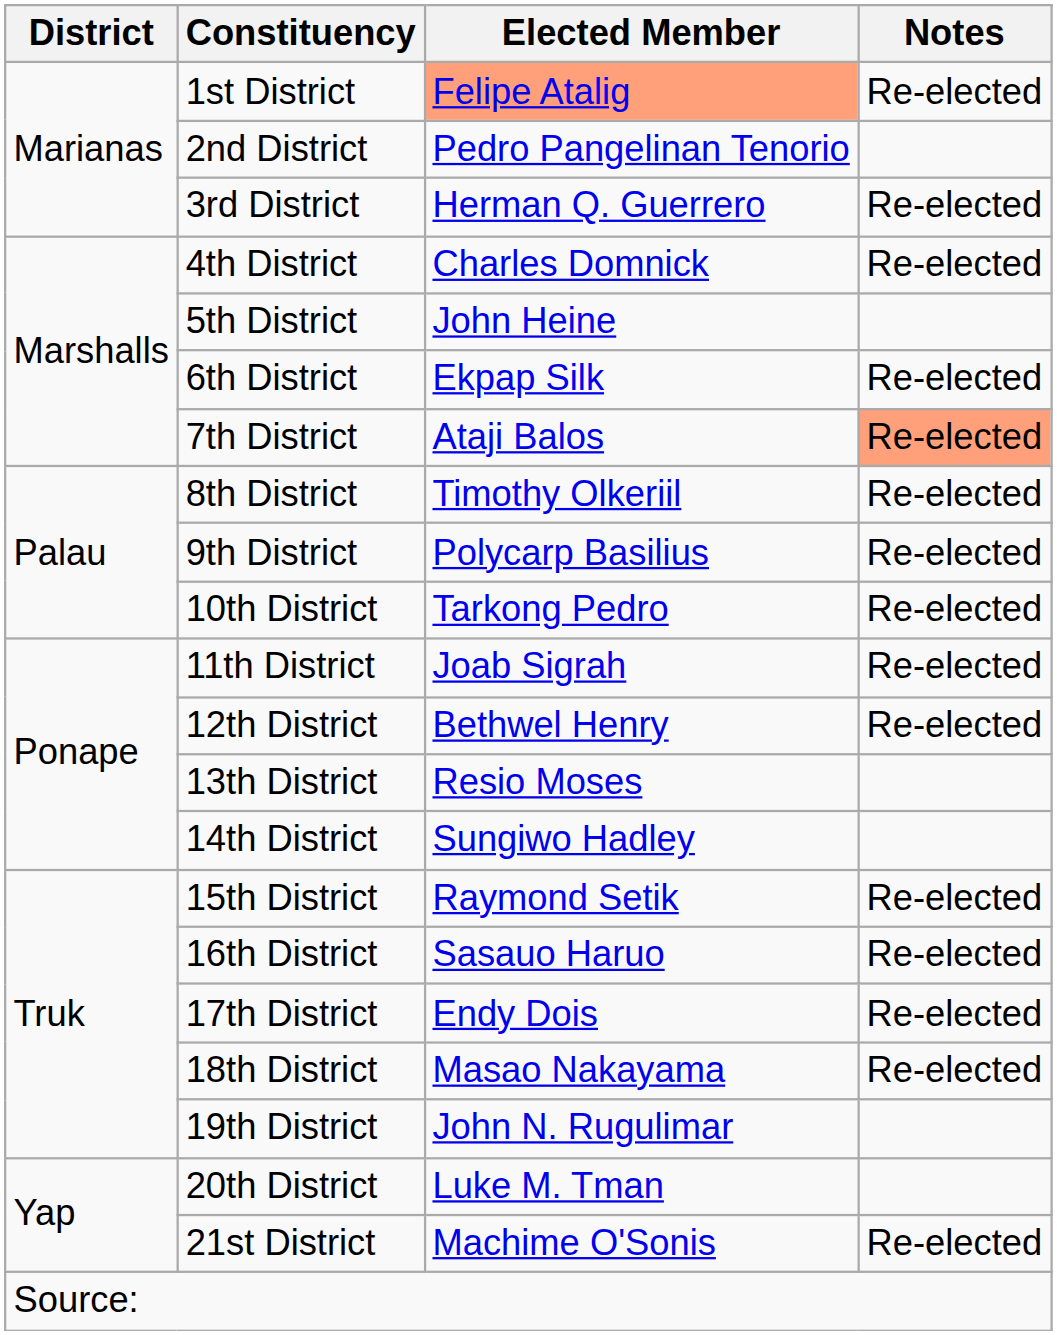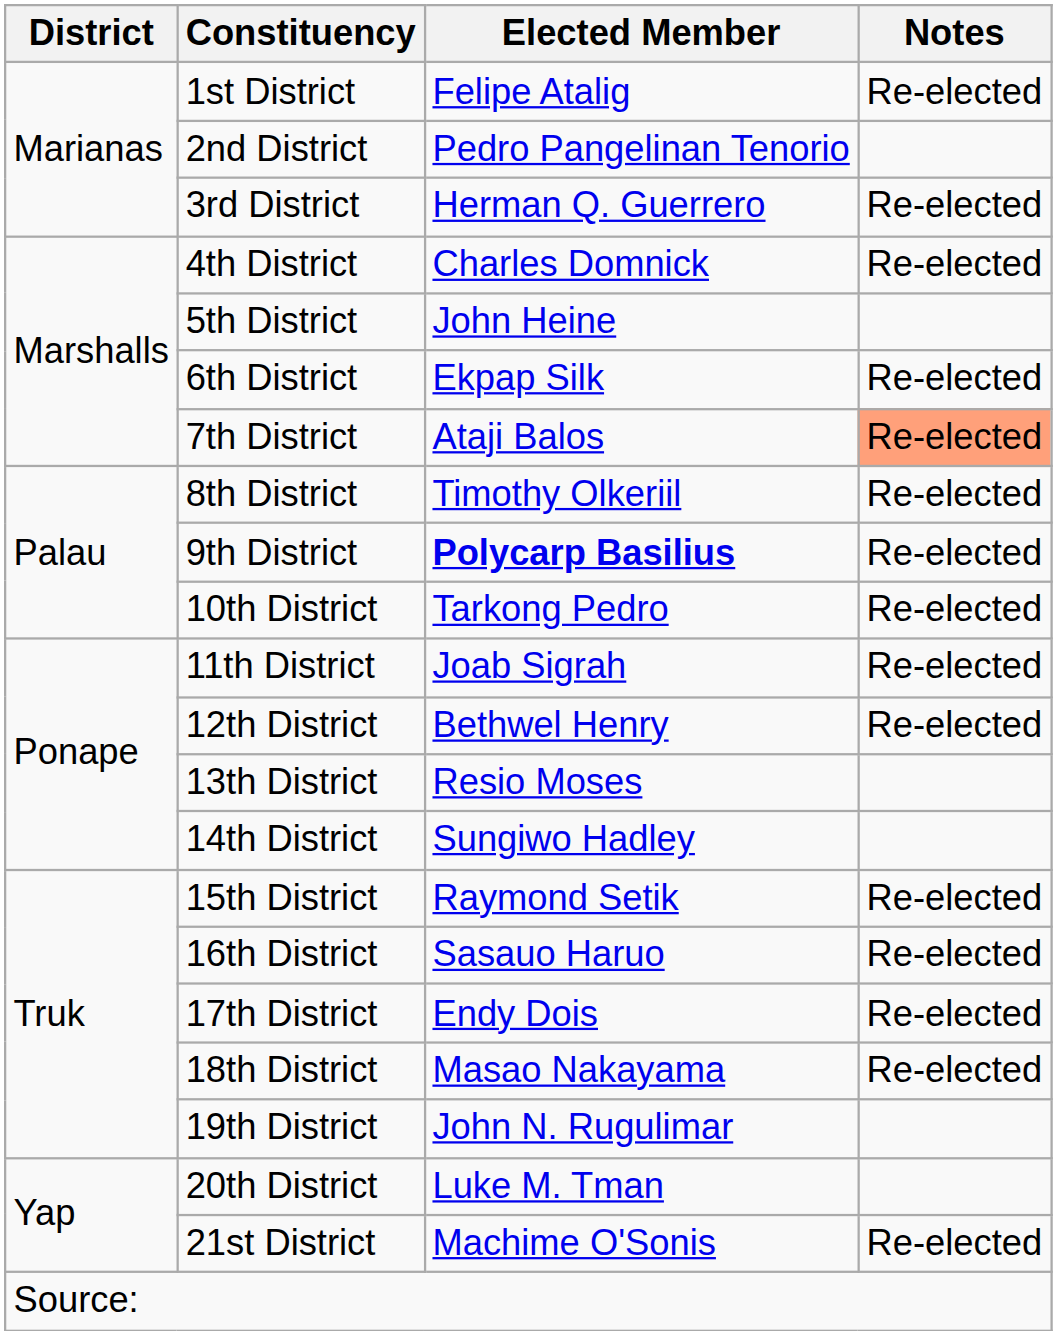1st District | Elected Member: lightsalmon background -> no background
9th District | Elected Member: normal -> bold
